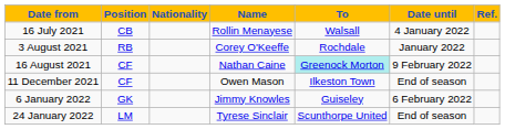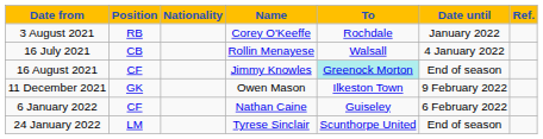rows swapped: 16 July 2021 <-> 3 August 2021
16 August 2021 | Name: Nathan Caine -> Jimmy Knowles
16 August 2021 | Date until: 9 February 2022 -> End of season
11 December 2021 | Position: CF -> GK
11 December 2021 | Date until: End of season -> 9 February 2022
6 January 2022 | Position: GK -> CF
6 January 2022 | Name: Jimmy Knowles -> Nathan Caine
